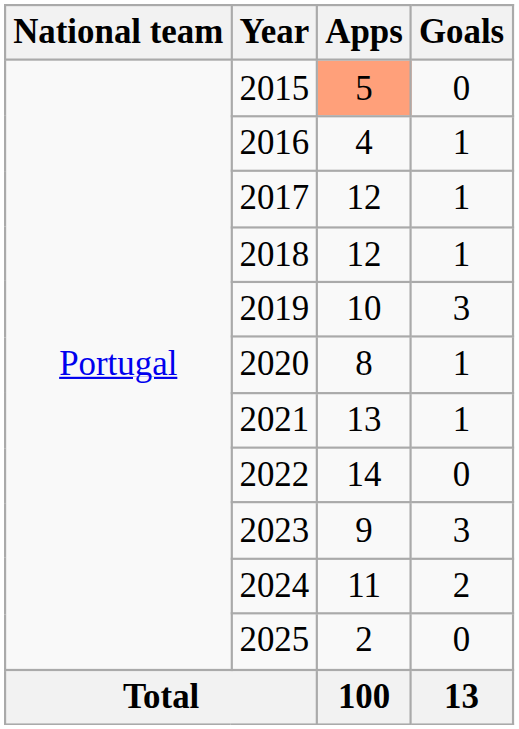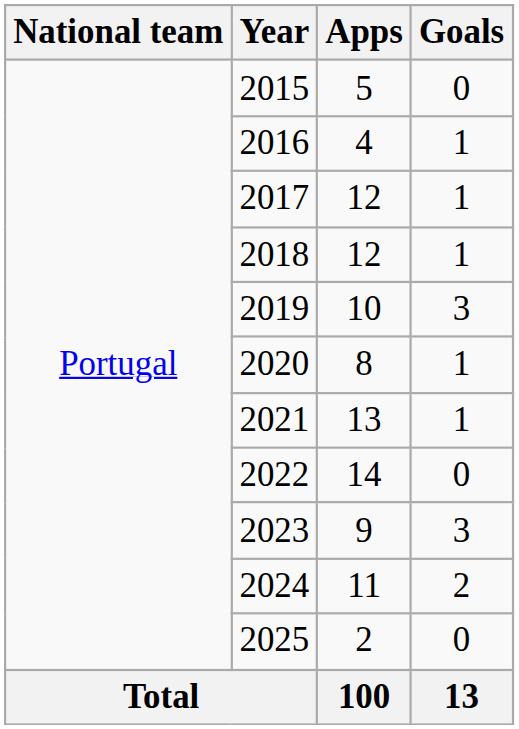2015 | Apps: lightsalmon background -> no background
